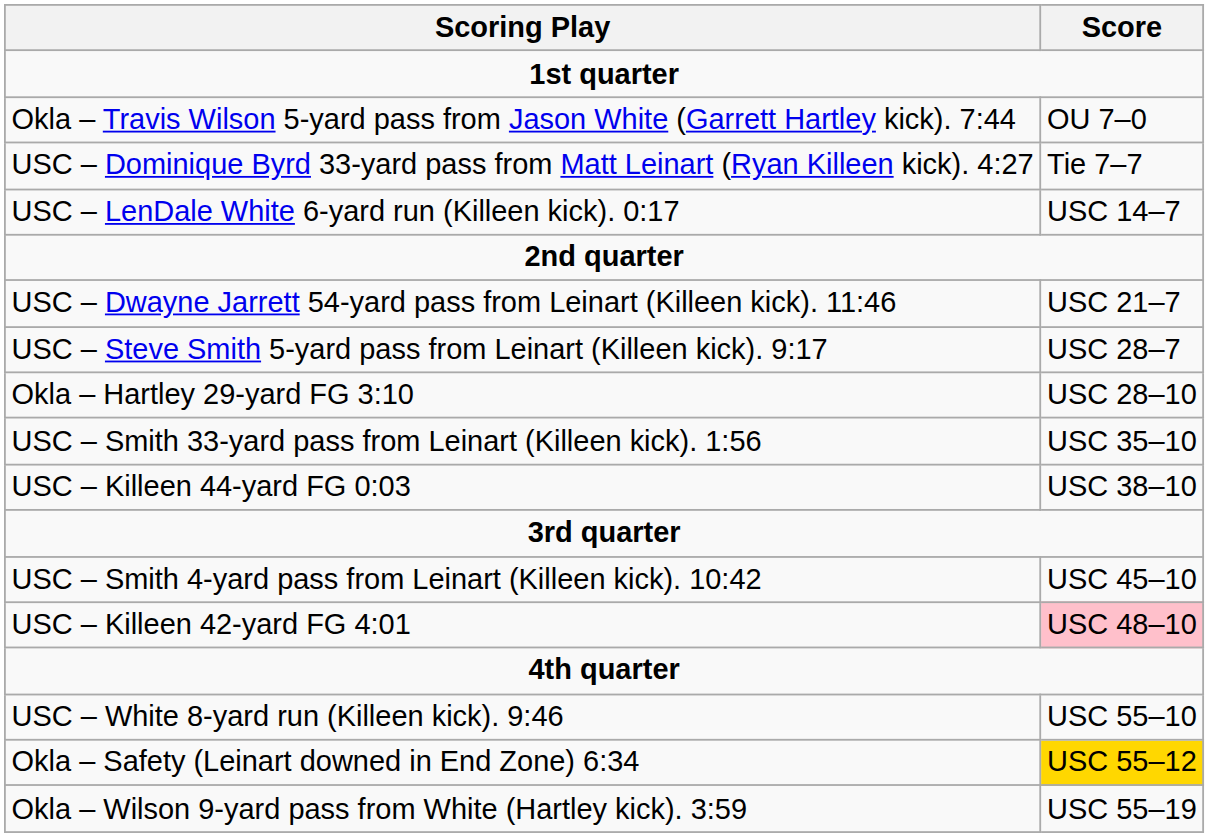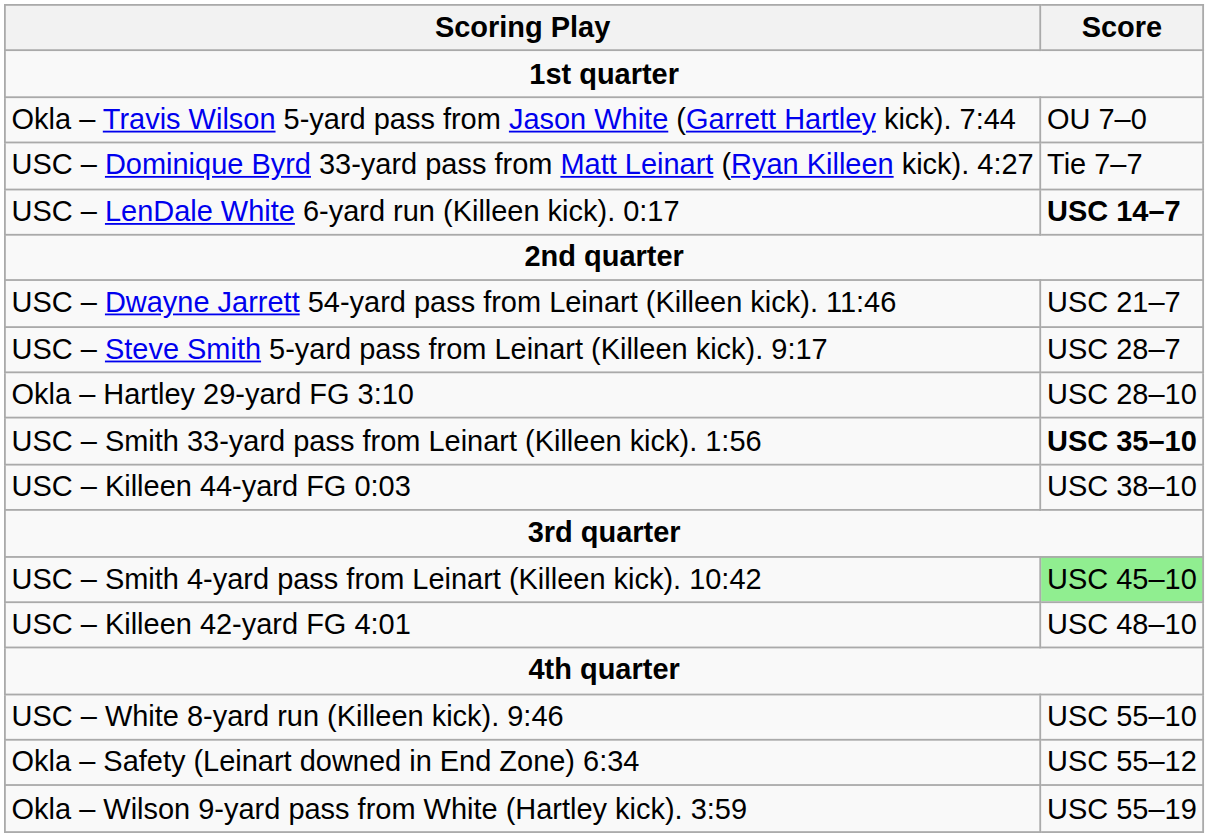USC – LenDale White 6-yard run (Killeen kick). 0:17 | Score: normal -> bold
USC – Smith 33-yard pass from Leinart (Killeen kick). 1:56 | Score: normal -> bold
USC – Smith 4-yard pass from Leinart (Killeen kick). 10:42 | Score: no background -> lightgreen background
USC – Killeen 42-yard FG 4:01 | Score: pink background -> no background
Okla – Safety (Leinart downed in End Zone) 6:34 | Score: gold background -> no background
